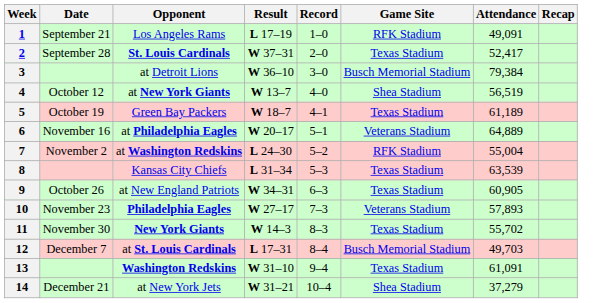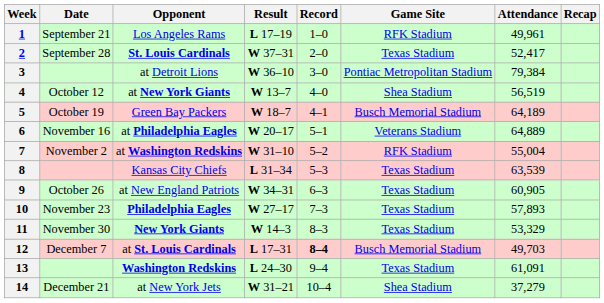1 | Attendance: 49,091 -> 49,961
3 | Game Site: Busch Memorial Stadium -> Pontiac Metropolitan Stadium
5 | Game Site: Texas Stadium -> Busch Memorial Stadium
5 | Attendance: 61,189 -> 64,189
7 | Result: L 24–30 -> W 31–10
10 | Game Site: Veterans Stadium -> Texas Stadium
11 | Attendance: 55,702 -> 53,329
12 | Record: normal -> bold
13 | Result: W 31–10 -> L 24–30
